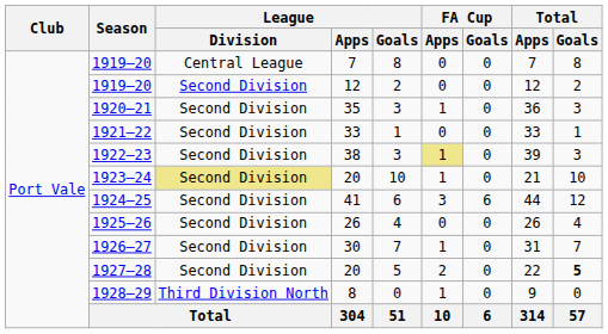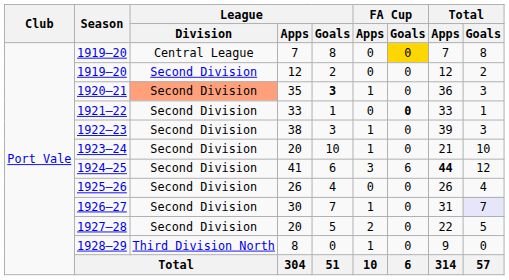1919–20 / 7 | FA Cup / Goals: no background -> gold background
1920–21 | League / Division: no background -> lightsalmon background
1920–21 | League / Goals: normal -> bold
1921–22 | FA Cup / Goals: normal -> bold
1922–23 | FA Cup / Apps: khaki background -> no background
1923–24 | League / Division: khaki background -> no background
1924–25 | Total / Apps: normal -> bold
1926–27 | Total / Goals: no background -> lavender background
1927–28 | Total / Goals: bold -> normal
